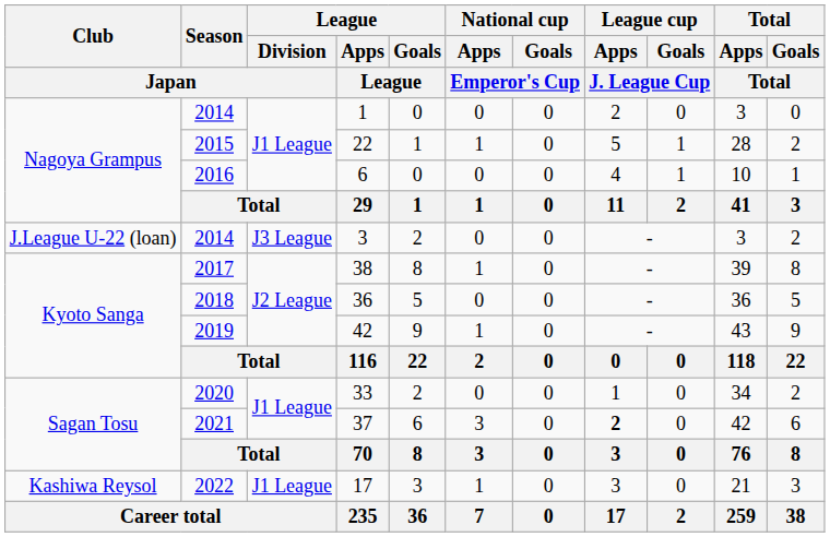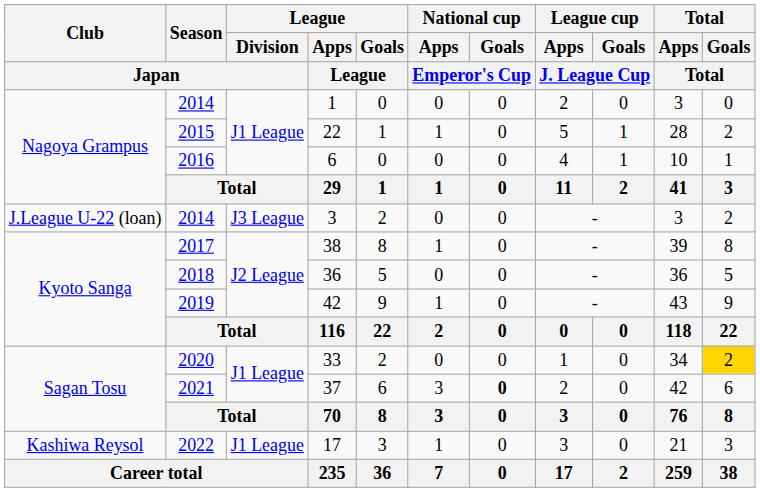33 | Total / Goals / Total: no background -> gold background
37 | National cup / Goals / Emperor's Cup: normal -> bold
37 | League cup / Apps / J. League Cup: bold -> normal
